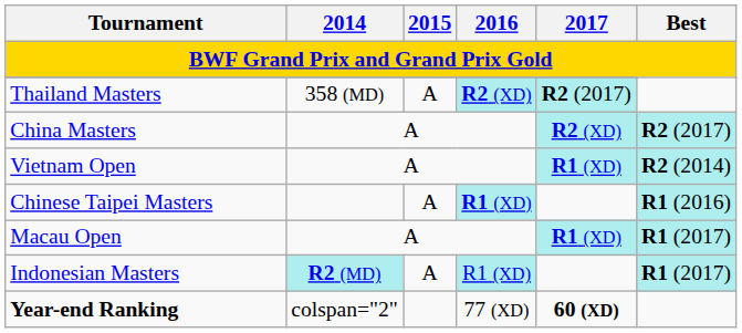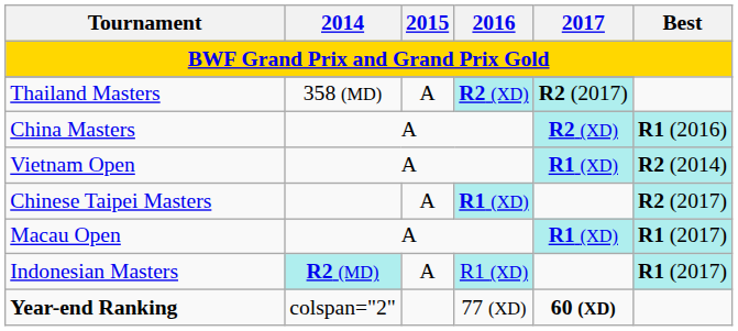China Masters | Best: R2 (2017) -> R1 (2016)
Chinese Taipei Masters | Best: R1 (2016) -> R2 (2017)
